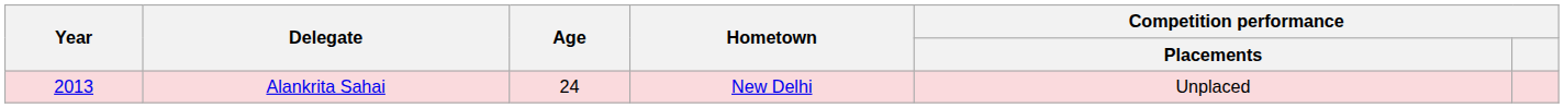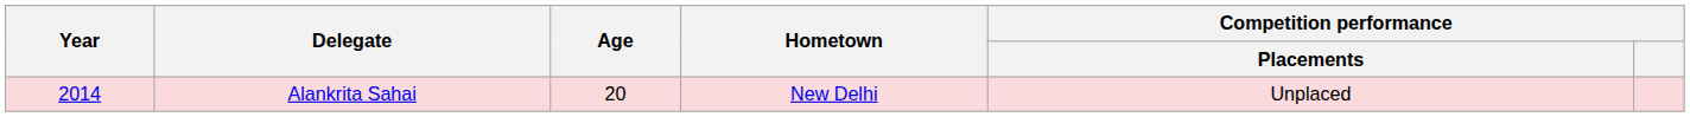Alankrita Sahai | Year: 2013 -> 2014
Alankrita Sahai | Age: 24 -> 20
